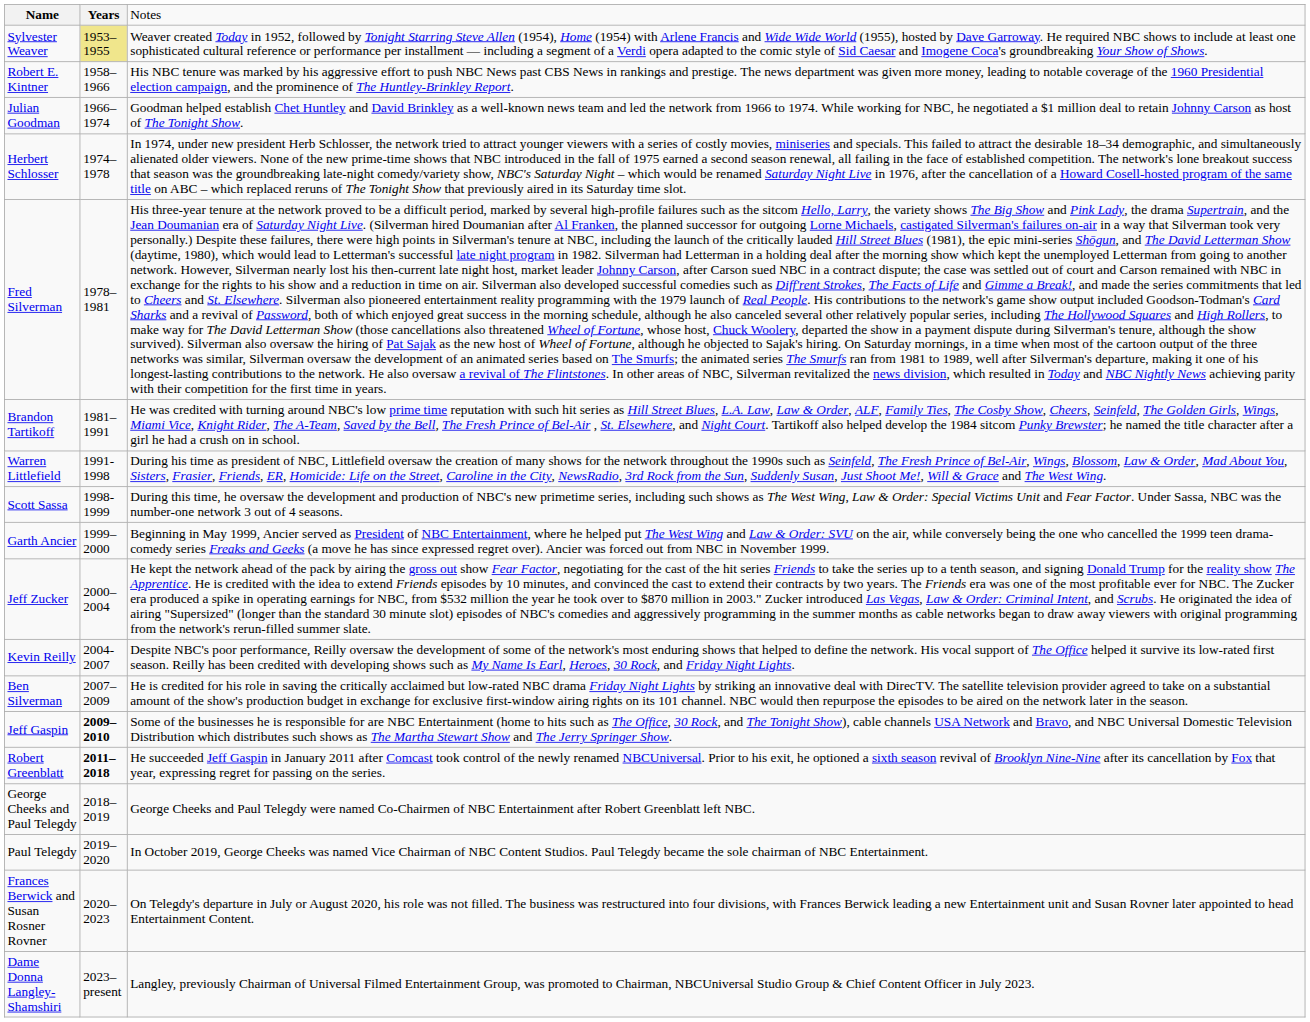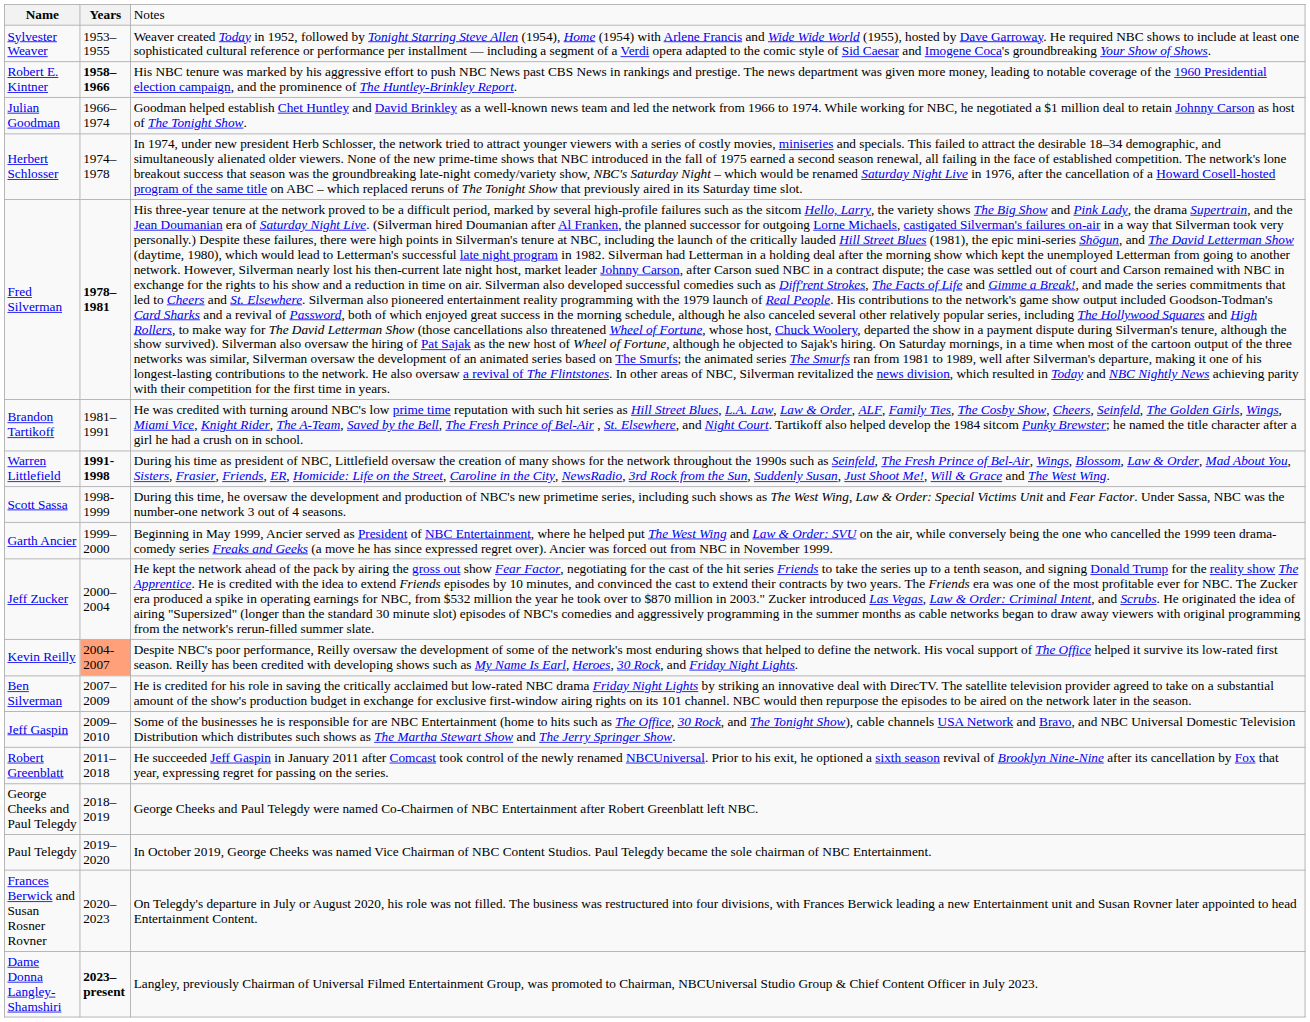Sylvester Weaver | column 2: khaki background -> no background
Robert E. Kintner | column 2: normal -> bold
Fred Silverman | column 2: normal -> bold
Warren Littlefield | column 2: normal -> bold
Kevin Reilly | column 2: no background -> lightsalmon background
Jeff Gaspin | column 2: bold -> normal
Robert Greenblatt | column 2: bold -> normal
Dame Donna Langley-Shamshiri | column 2: normal -> bold
